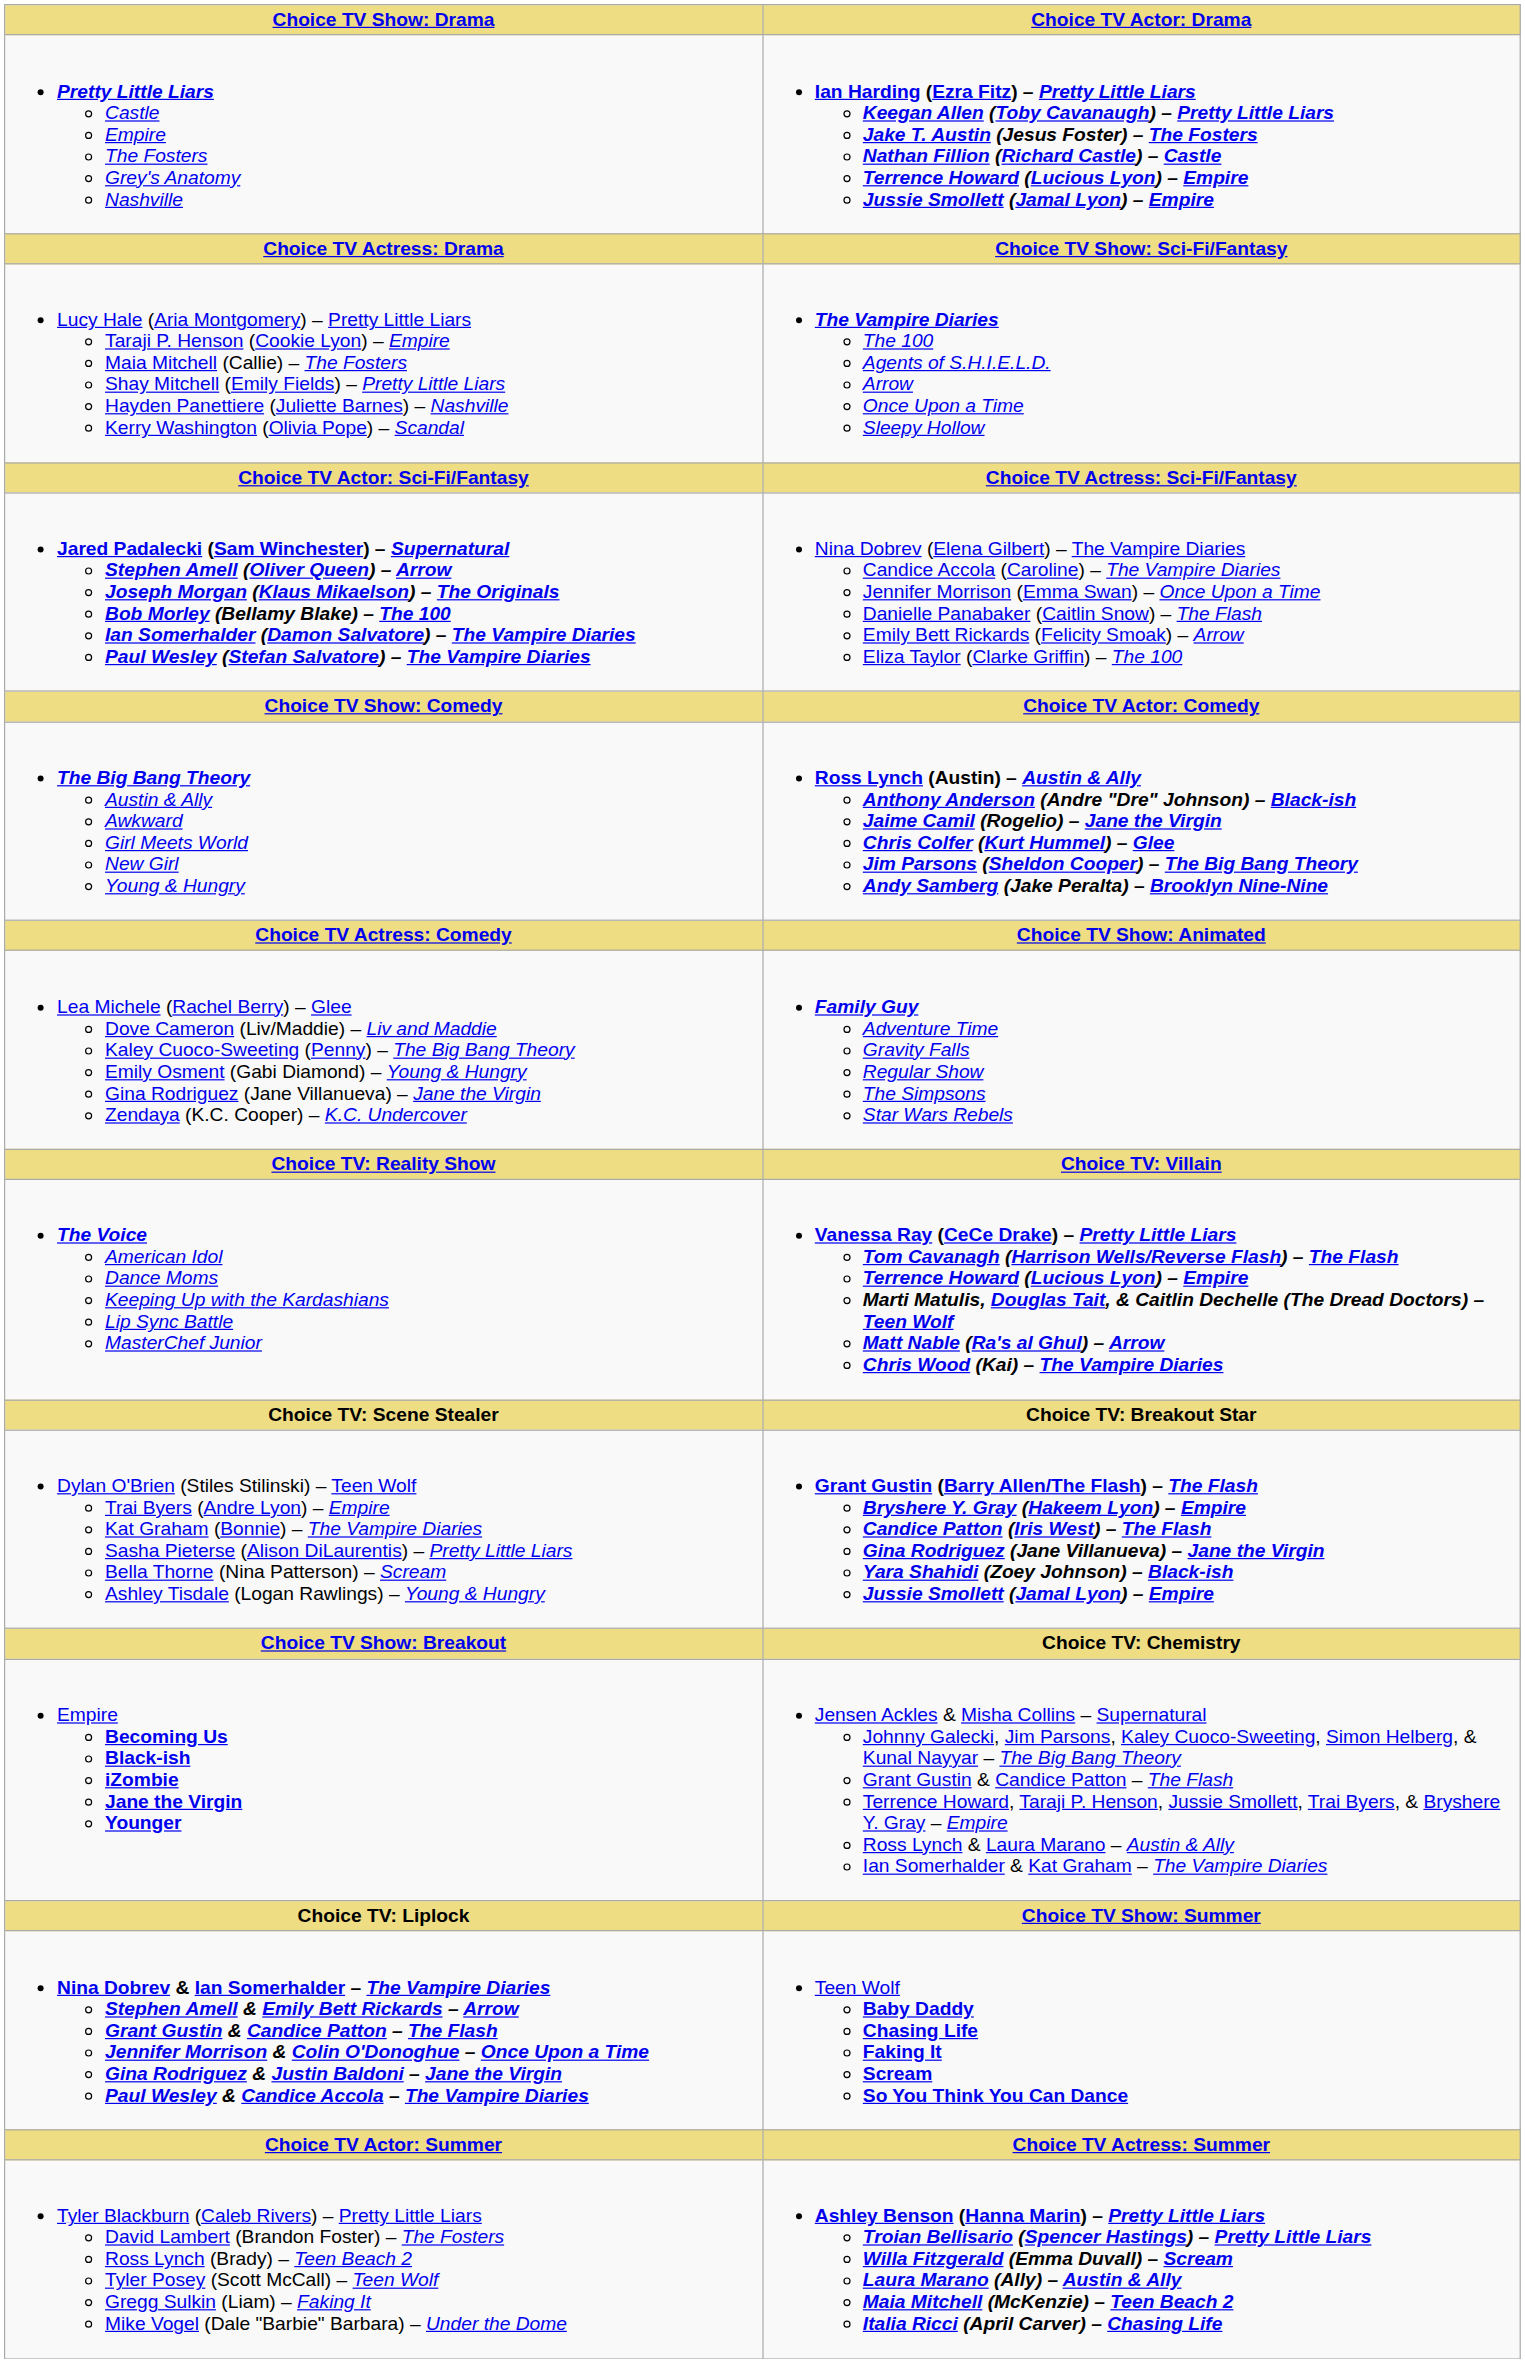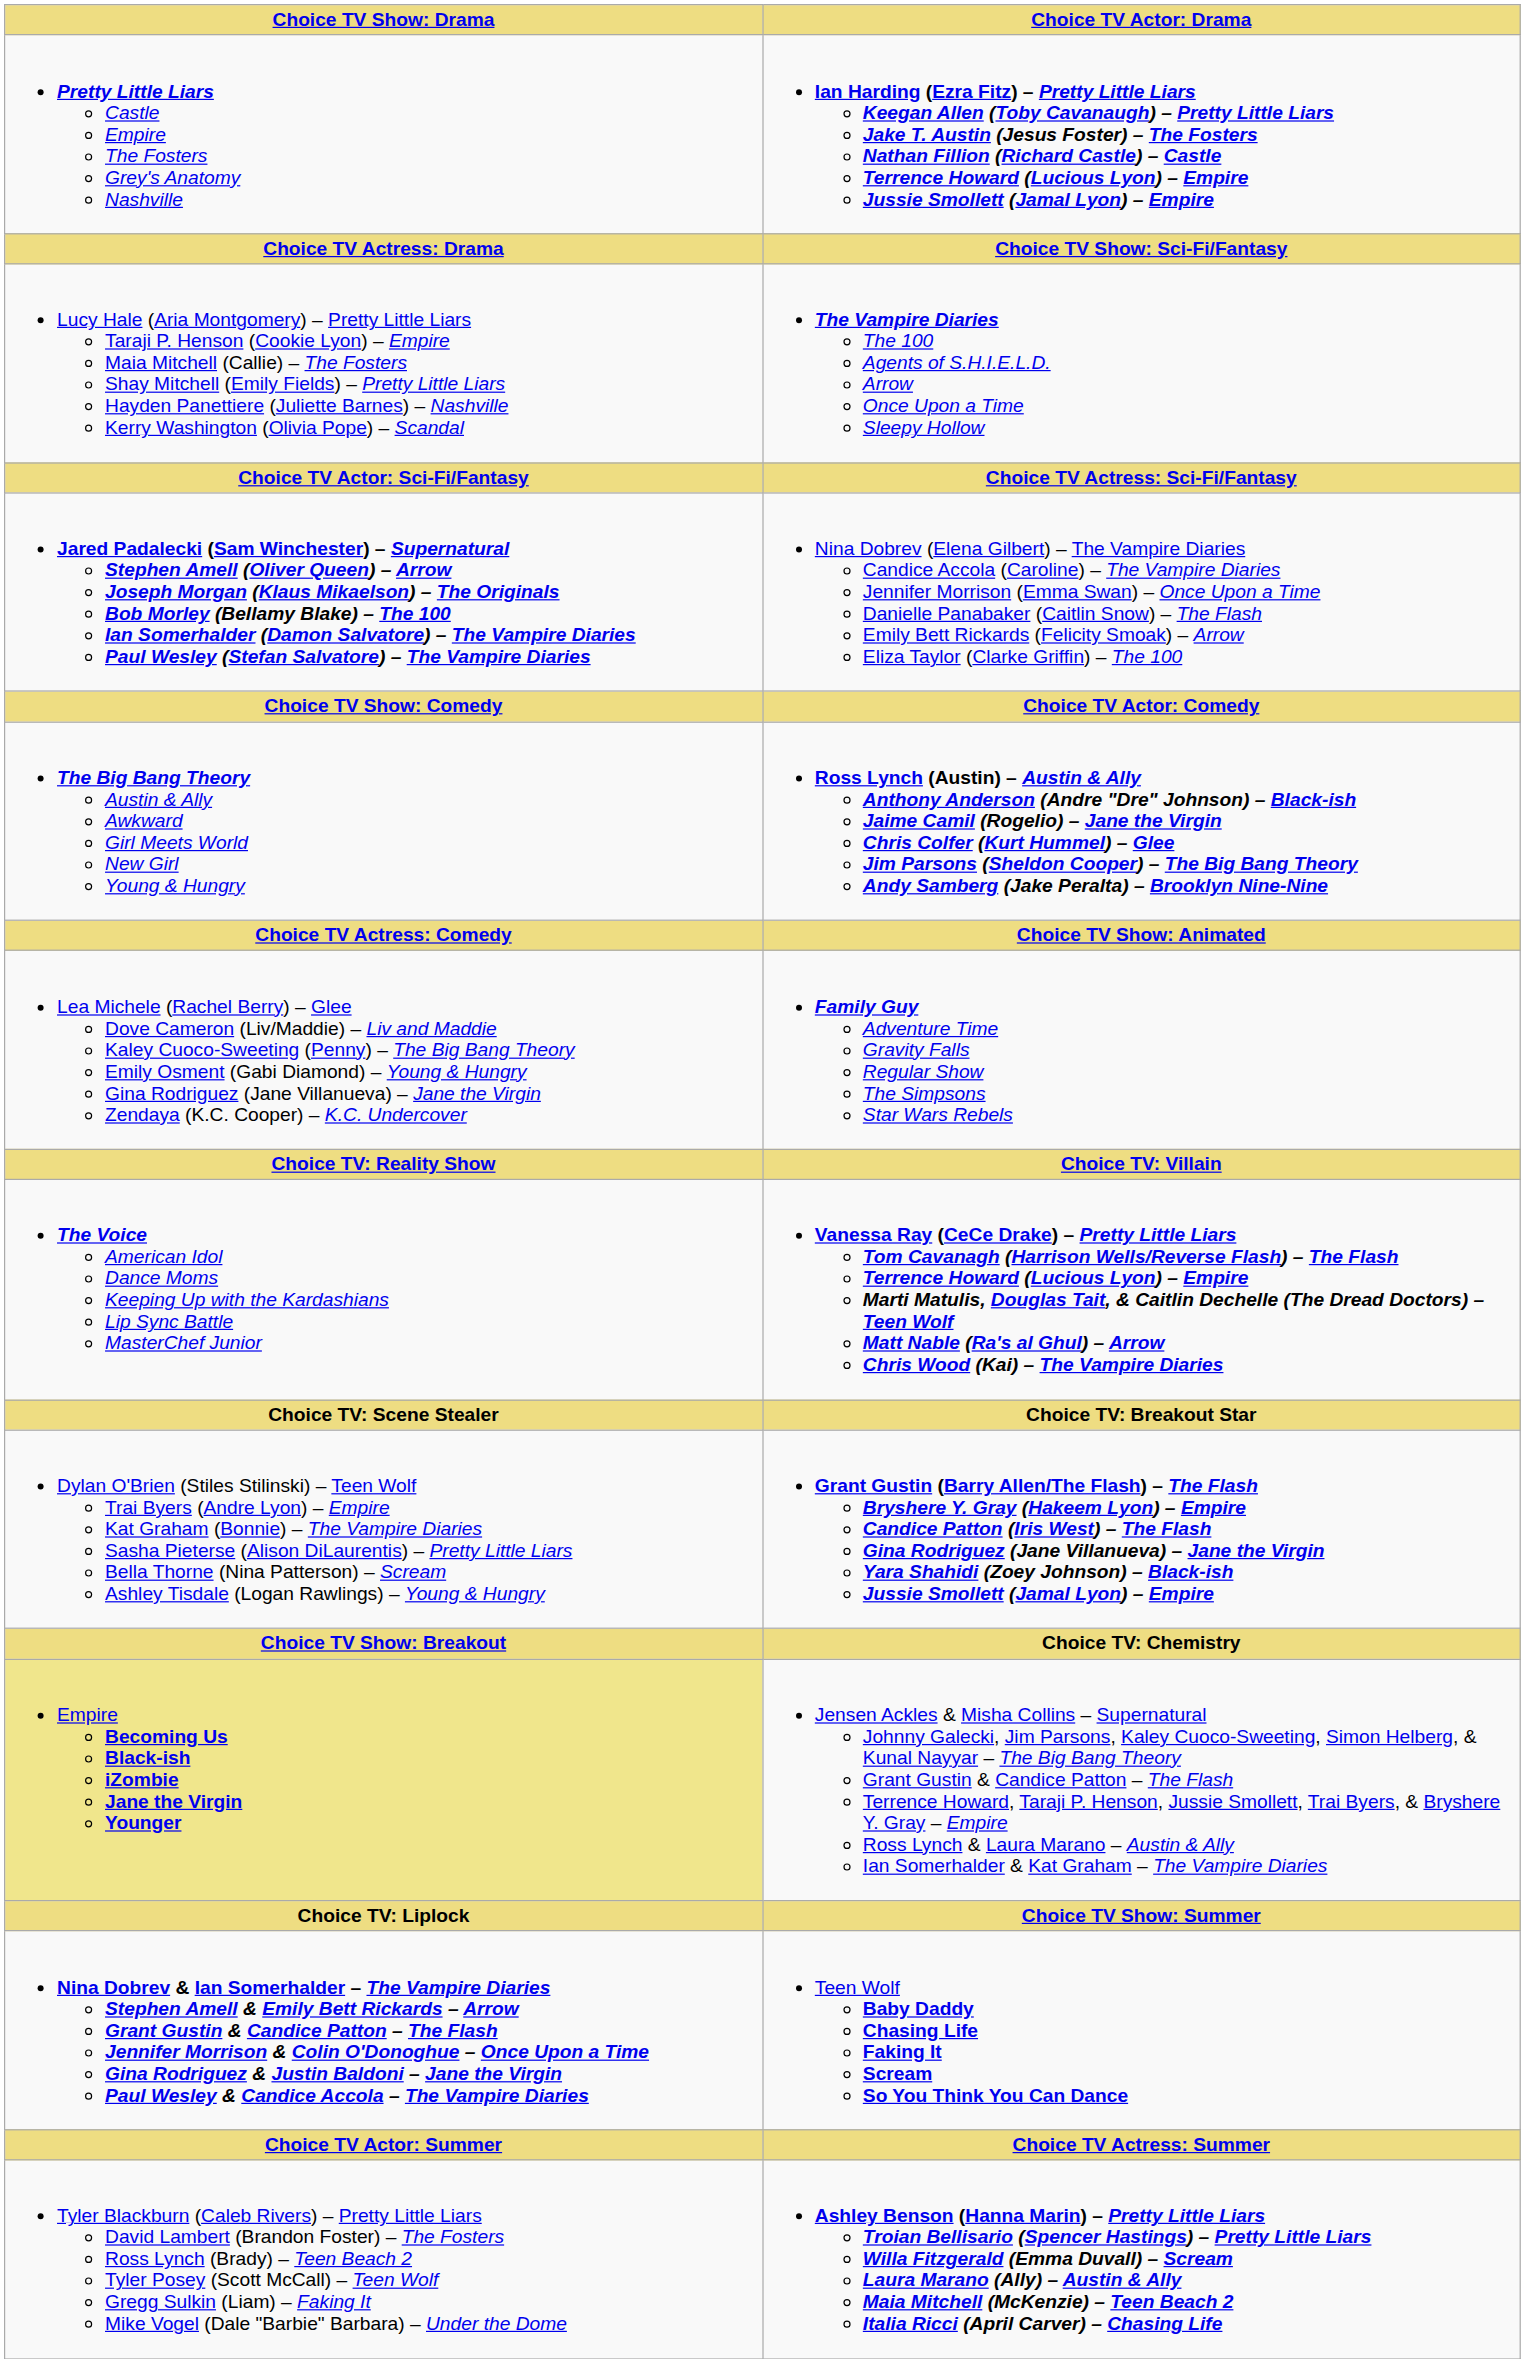Empire Becoming Us Black-ish iZombie Jane the Virgin Younger | column 1: no background -> khaki background
